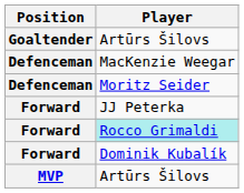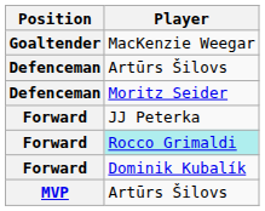row 2 | Player: Artūrs Šilovs -> MacKenzie Weegar
row 3 | Player: MacKenzie Weegar -> Artūrs Šilovs
